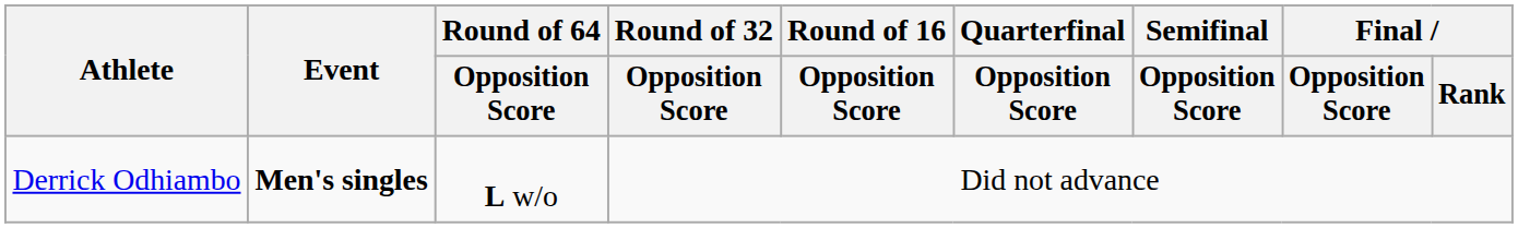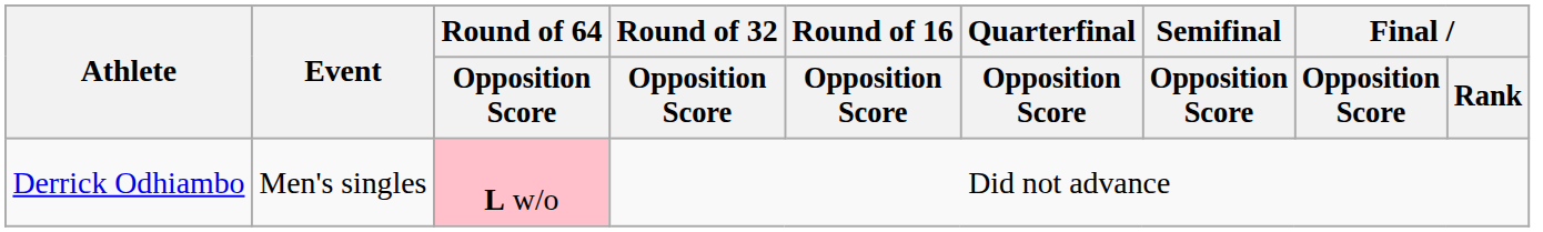Derrick Odhiambo | Event: bold -> normal
Derrick Odhiambo | Round of 64 / Opposition Score: no background -> pink background
